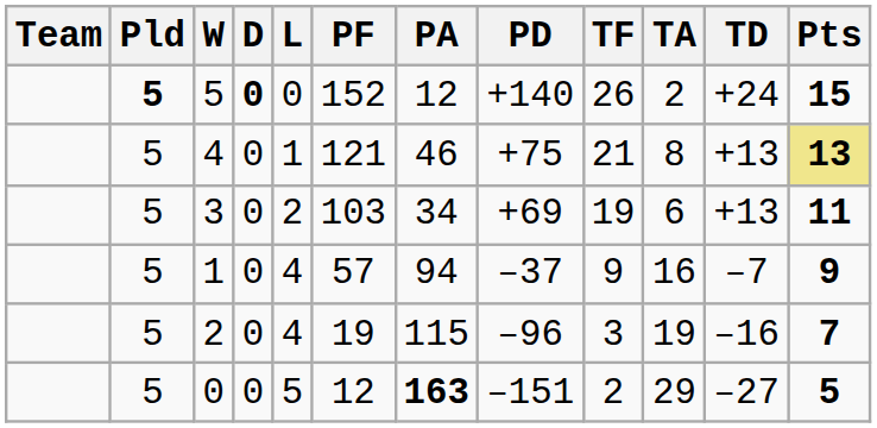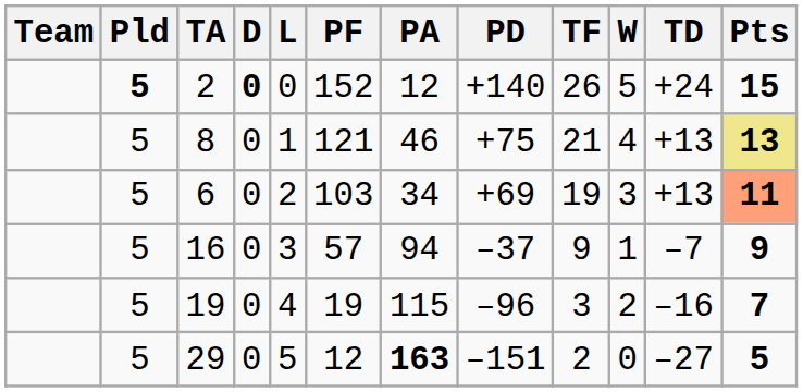columns swapped: W <-> TA
row 4 | Pts: no background -> lightsalmon background
row 5 | L: 4 -> 3
